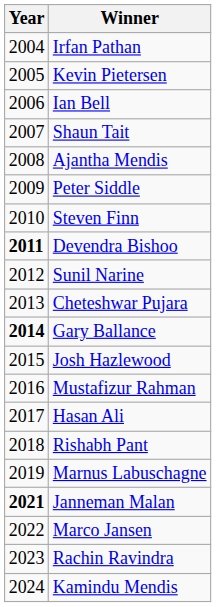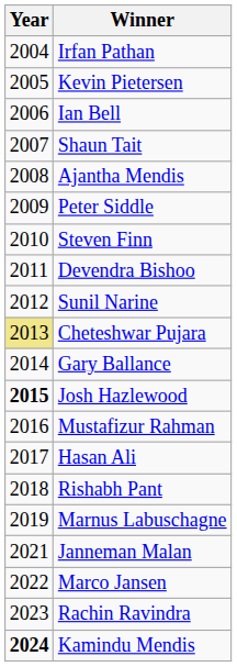Devendra Bishoo | Year: bold -> normal
Cheteshwar Pujara | Year: no background -> khaki background
Gary Ballance | Year: bold -> normal
Josh Hazlewood | Year: normal -> bold
Janneman Malan | Year: bold -> normal
Kamindu Mendis | Year: normal -> bold
